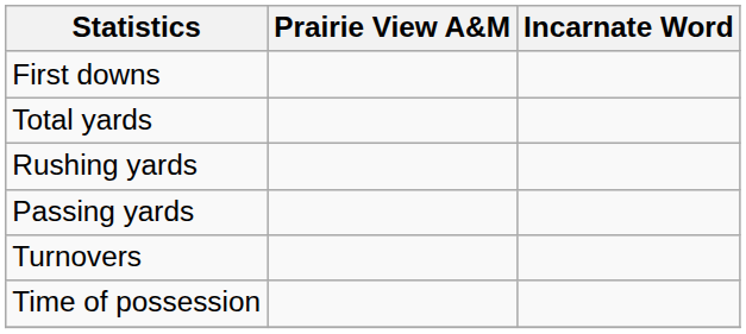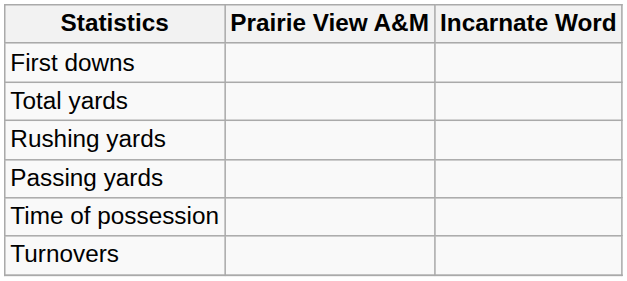rows swapped: Turnovers <-> Time of possession
